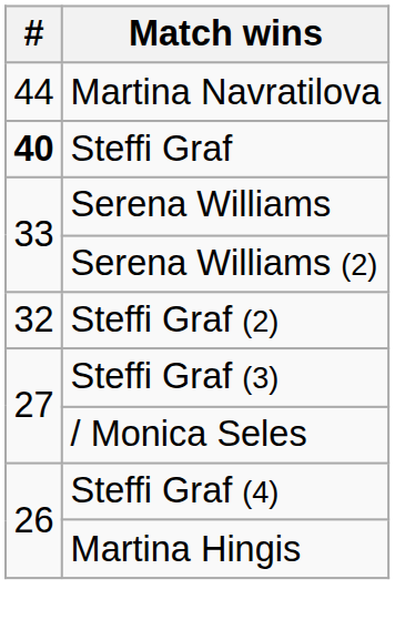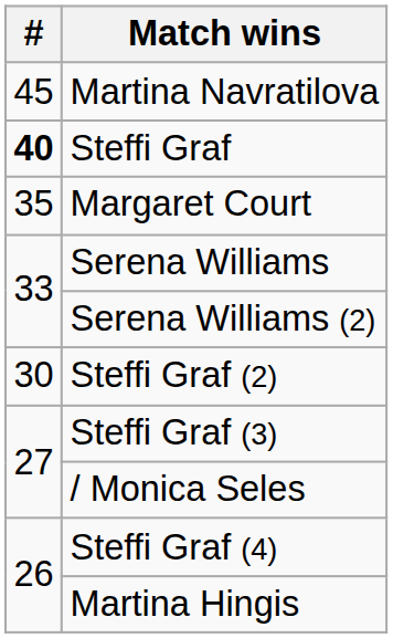Martina Navratilova | #: 44 -> 45
+ row: 35 | Margaret Court
Steffi Graf (2) | #: 32 -> 30
